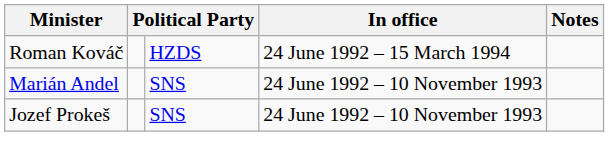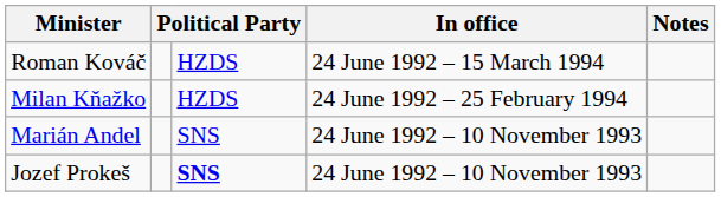+ row: Milan Kňažko | HZDS | 24 June 1992 – 25 February 1994
Jozef Prokeš | column 3: normal -> bold
